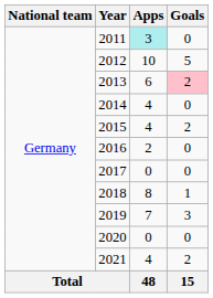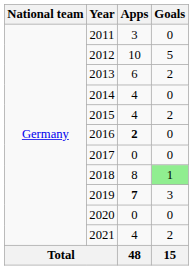2011 | Apps: paleturquoise background -> no background
2013 | Goals: pink background -> no background
2016 | Apps: normal -> bold
2018 | Goals: no background -> lightgreen background
2019 | Apps: normal -> bold
